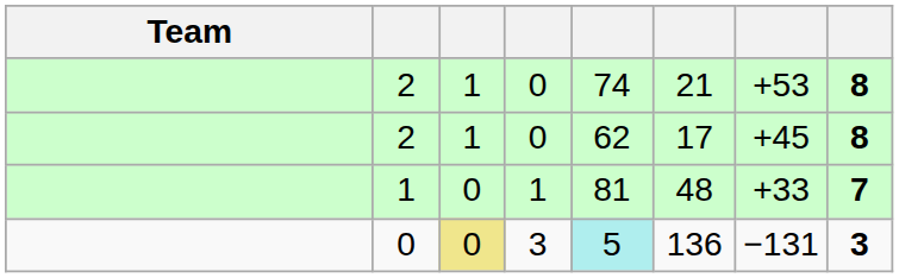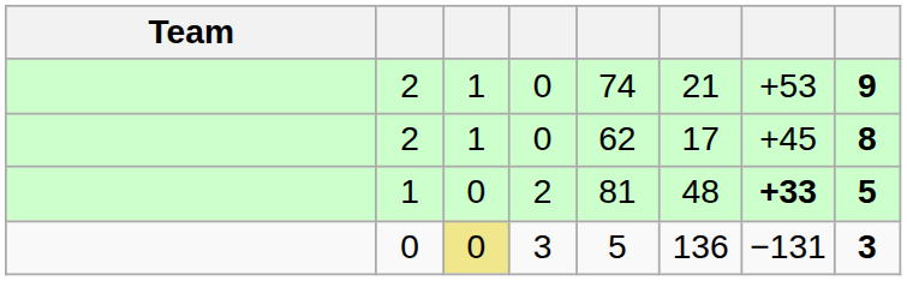row 2 | column 8: 8 -> 9
row 4 | column 4: 1 -> 2
row 4 | column 7: normal -> bold
row 4 | column 8: 7 -> 5
row 5 | column 5: paleturquoise background -> no background
